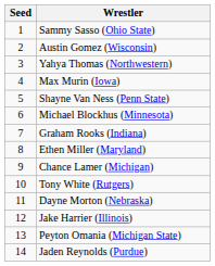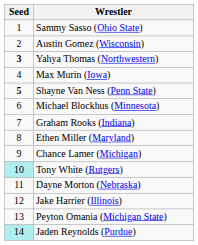Yahya Thomas (Northwestern) | Seed: normal -> bold
Shayne Van Ness (Penn State) | Seed: normal -> bold
Tony White (Rutgers) | Seed: no background -> paleturquoise background
Jaden Reynolds (Purdue) | Seed: no background -> paleturquoise background
